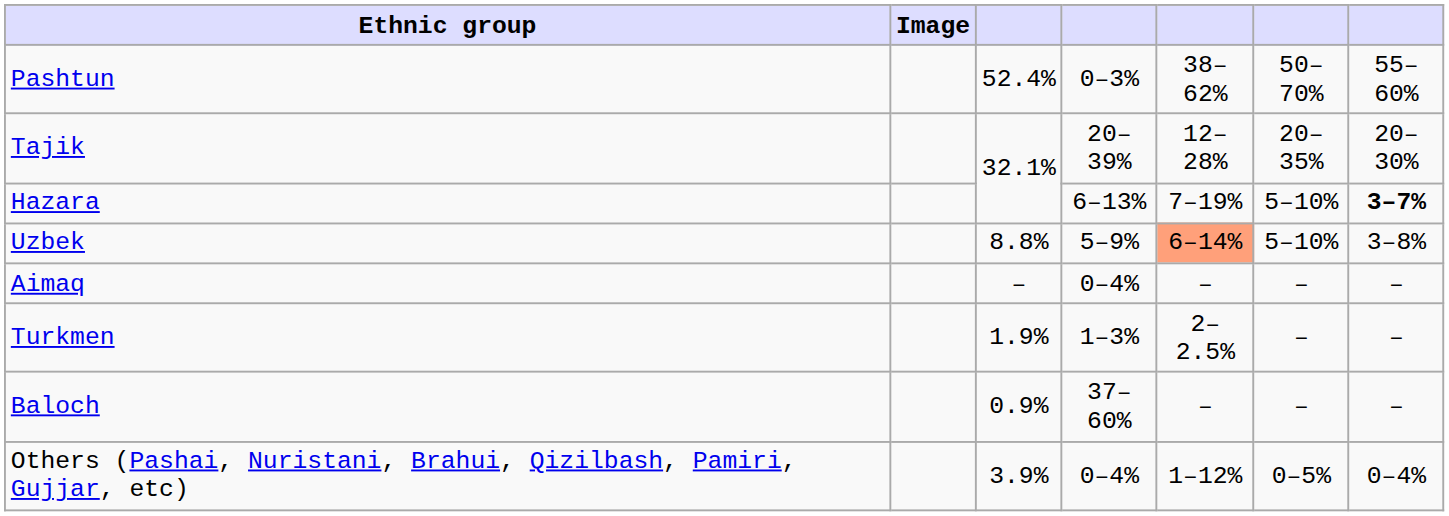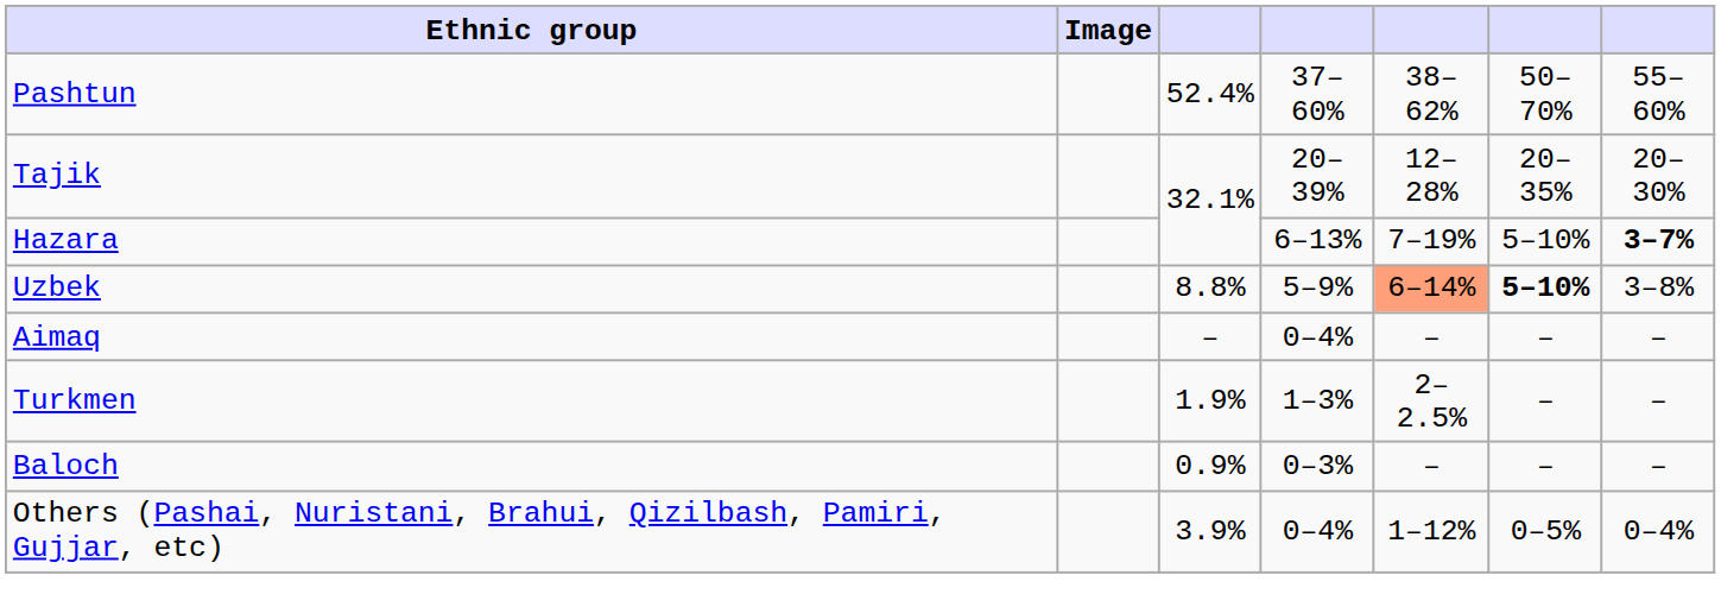Pashtun | column 4: 0–3% -> 37–60%
Uzbek | column 6: normal -> bold
Baloch | column 4: 37–60% -> 0–3%
